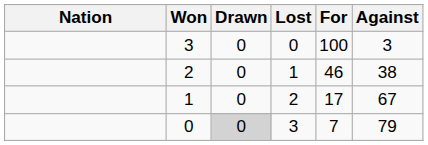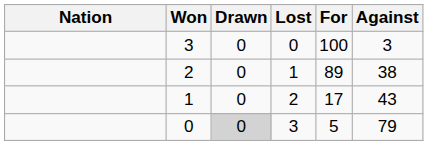row 3 | For: 46 -> 89
row 4 | Against: 67 -> 43
row 5 | For: 7 -> 5
